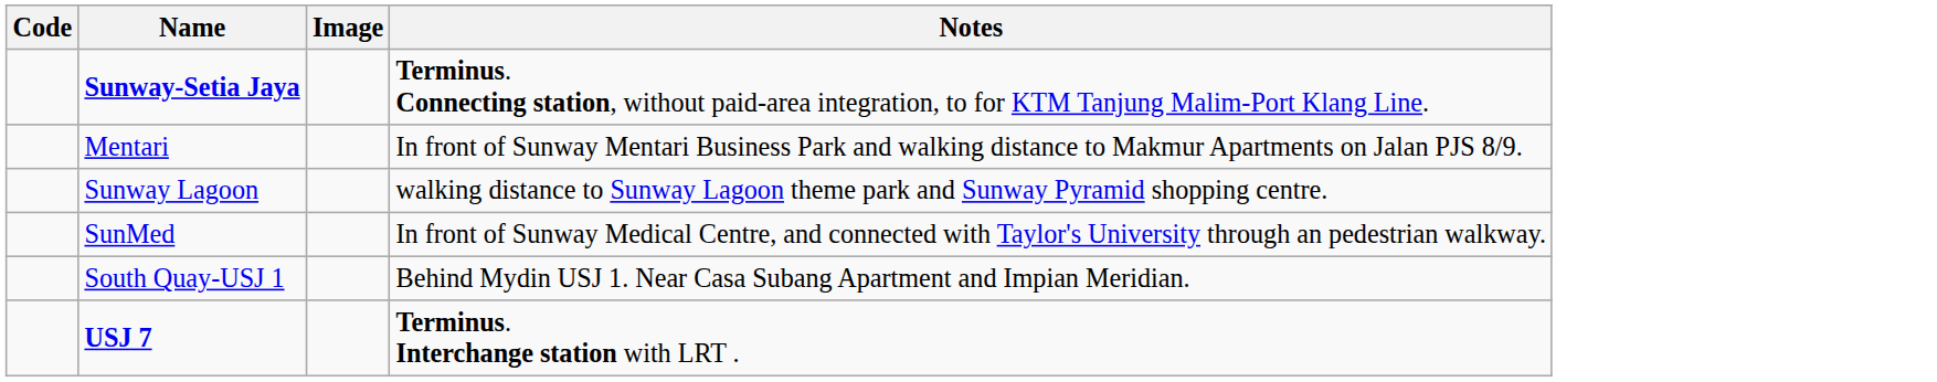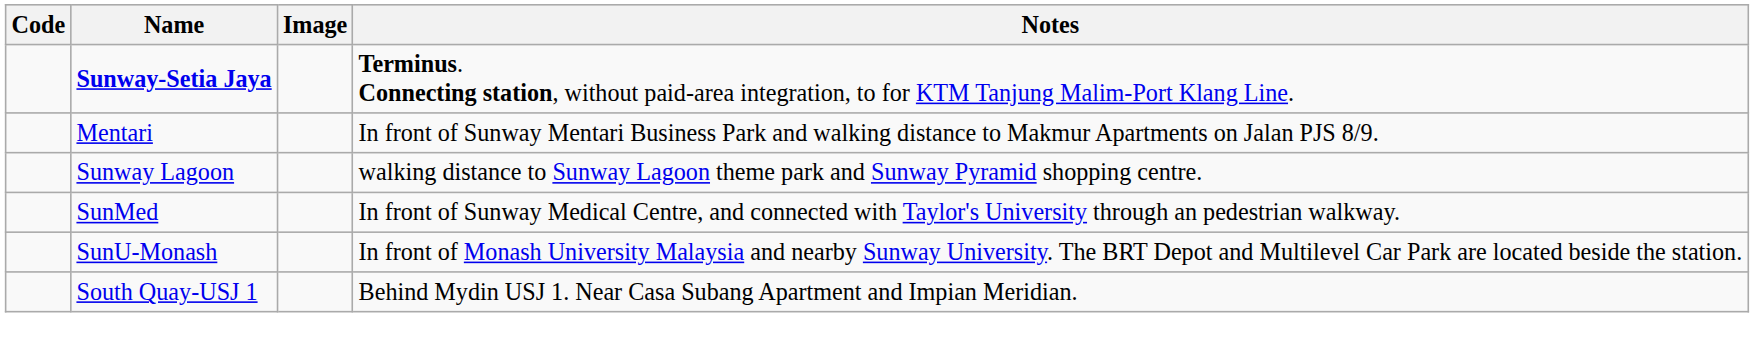+ row: SunU-Monash | In front of Monash University Malaysia and nearby Sunway University. The BRT Depot and Multilevel Car Park are located beside the station.
- row: USJ 7 | Terminus. Interchange station with LRT .
